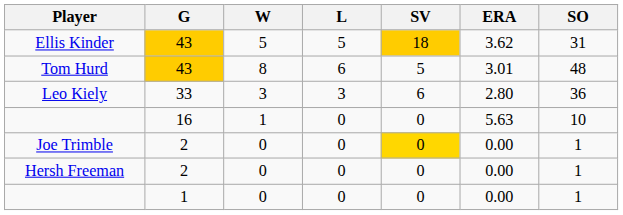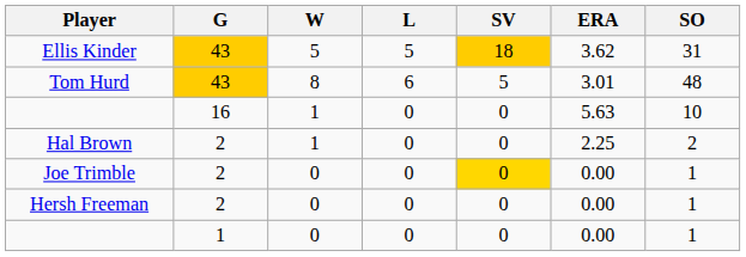- row: Leo Kiely | 33 | 3 | 3 | 6 | 2.80 | 36
+ row: Hal Brown | 2 | 1 | 0 | 0 | 2.25 | 2
